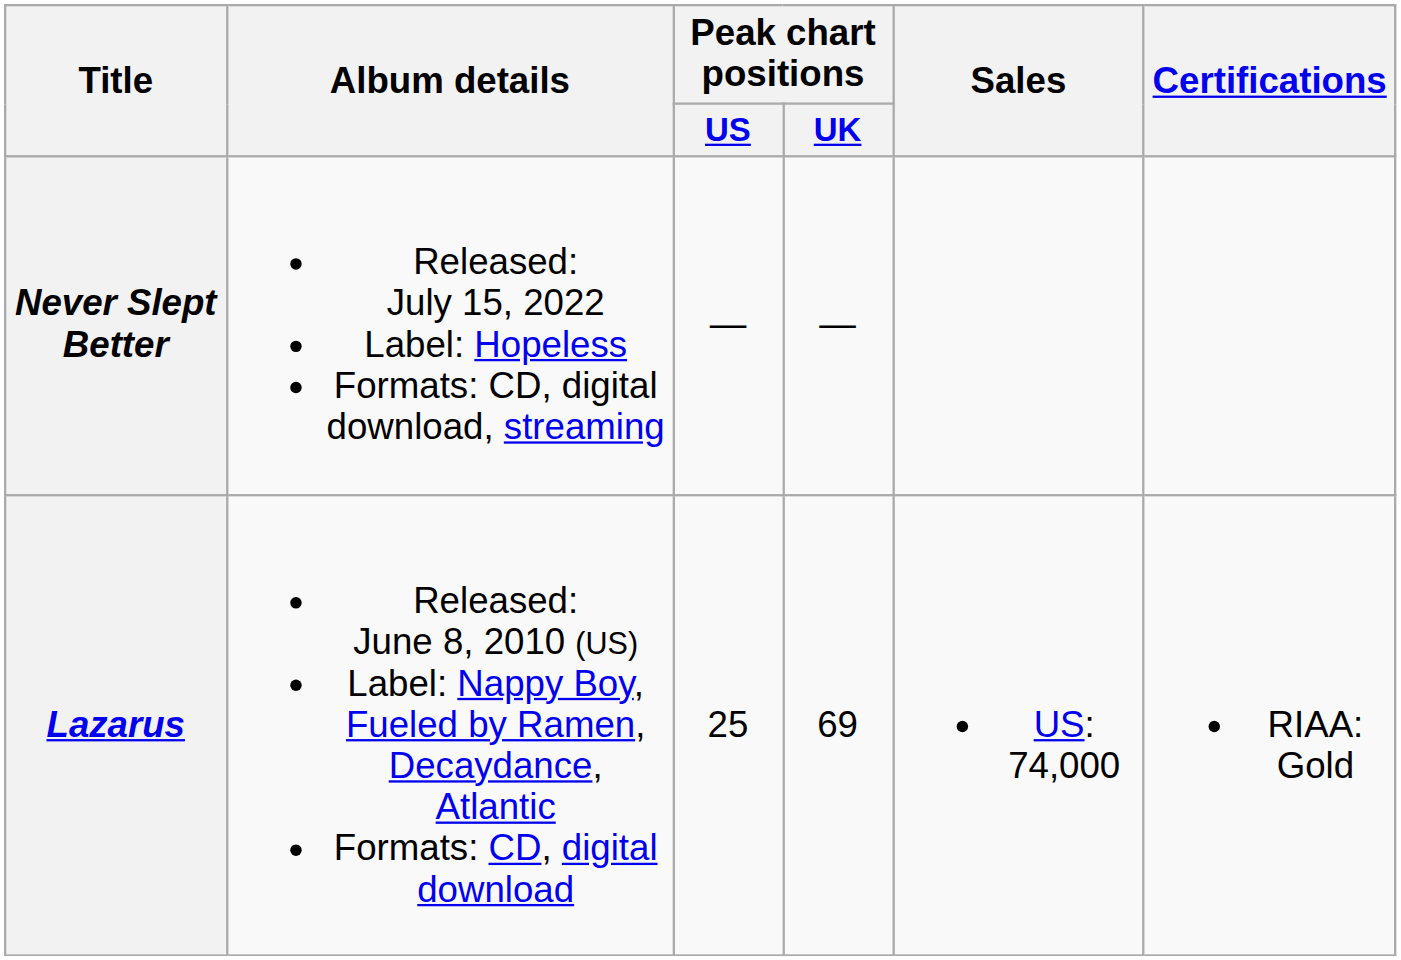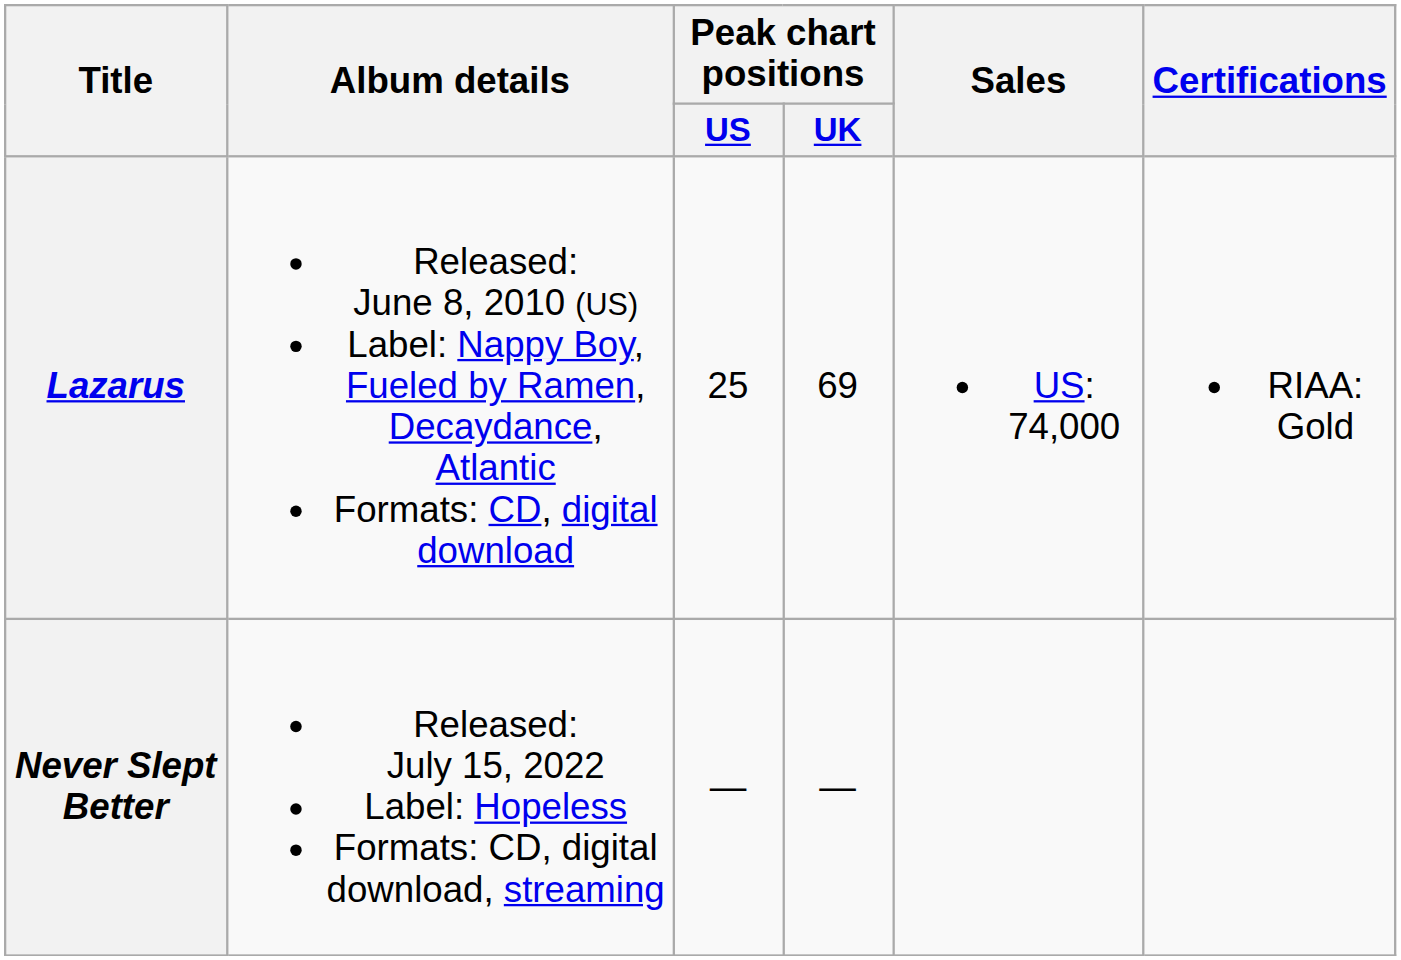rows swapped: Lazarus <-> Never Slept Better
